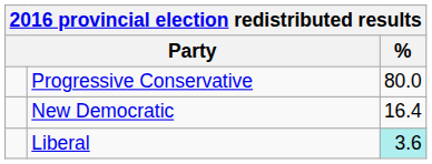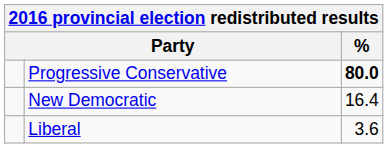Progressive Conservative | %: normal -> bold
Liberal | %: paleturquoise background -> no background
